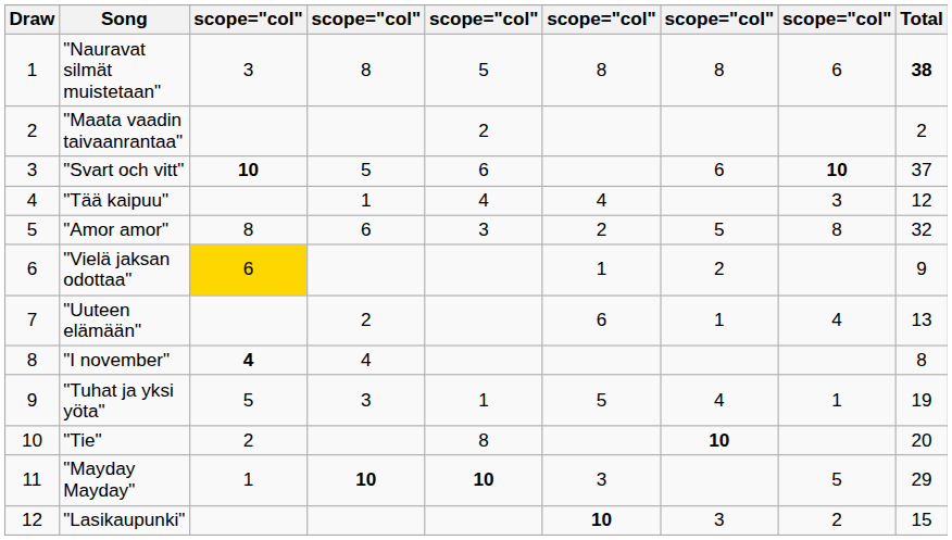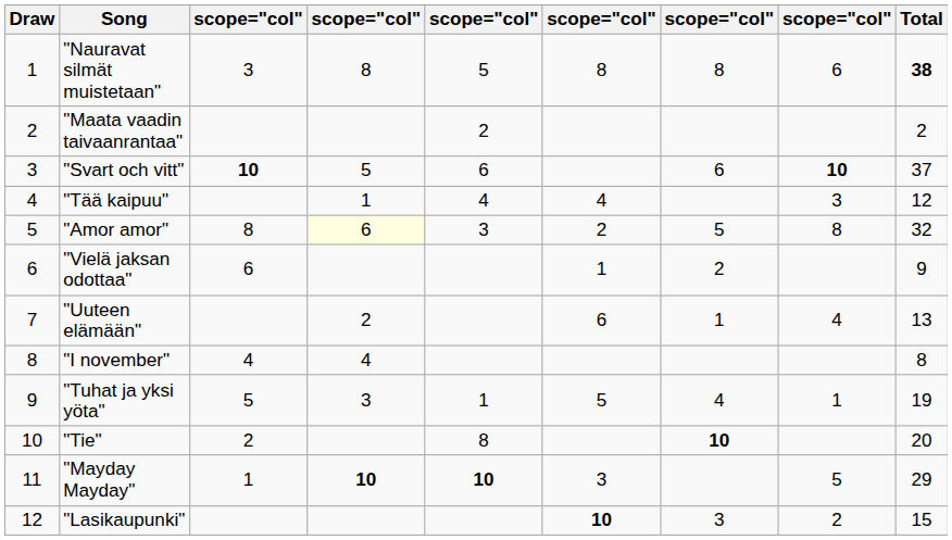"Amor amor" | column 4: no background -> lightyellow background
"Vielä jaksan odottaa" | column 3: gold background -> no background
"I november" | column 3: bold -> normal
